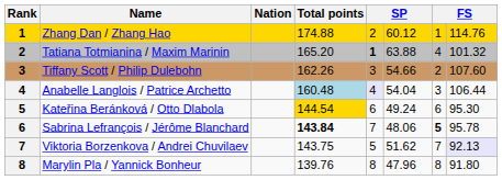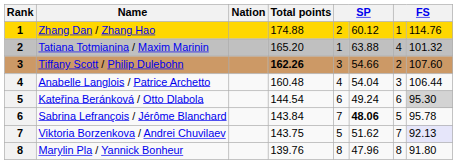Tatiana Totmianina / Maxim Marinin | column 5: bold -> normal
Tiffany Scott / Philip Dulebohn | Total points: normal -> bold
Anabelle Langlois / Patrice Archetto | Total points: lightblue background -> no background
Anabelle Langlois / Patrice Archetto | column 5: lavender background -> no background
Kateřina Beránková / Otto Dlabola | Total points: gold background -> no background
Kateřina Beránková / Otto Dlabola | column 8: no background -> lightgrey background
Sabrina Lefrançois / Jérôme Blanchard | Total points: bold -> normal
Sabrina Lefrançois / Jérôme Blanchard | column 6: normal -> bold
Sabrina Lefrançois / Jérôme Blanchard | column 7: bold -> normal
